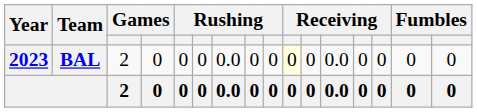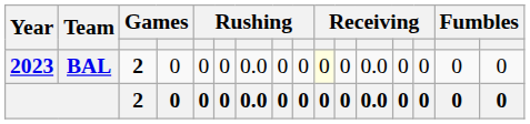BAL | column 3: normal -> bold
